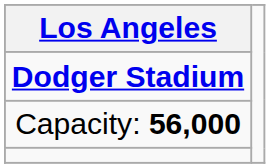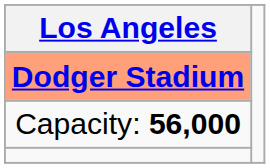Dodger Stadium | Los Angeles: no background -> lightsalmon background
